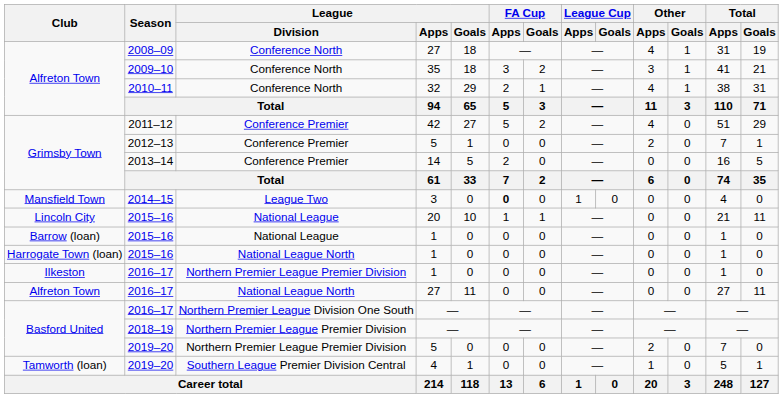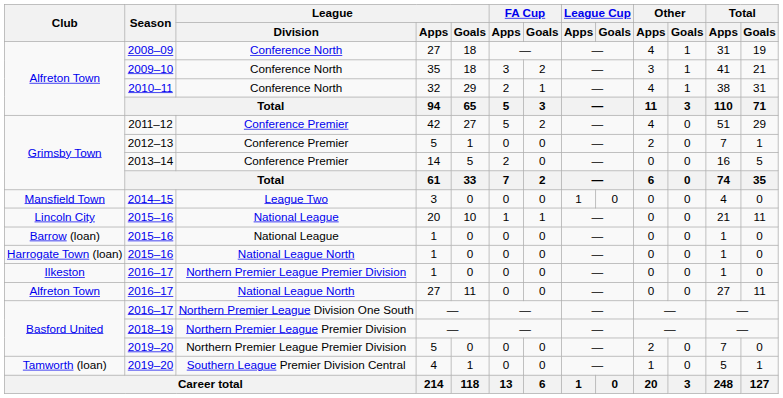2014–15 | FA Cup / Apps: bold -> normal
